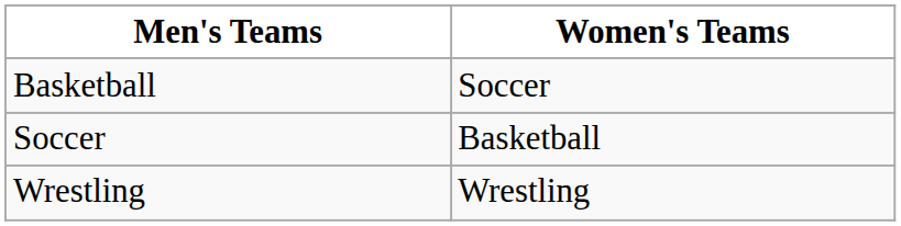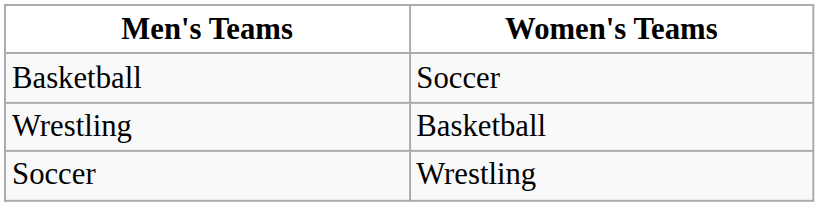row 3 | Men's Teams: Soccer -> Wrestling
row 4 | Men's Teams: Wrestling -> Soccer
